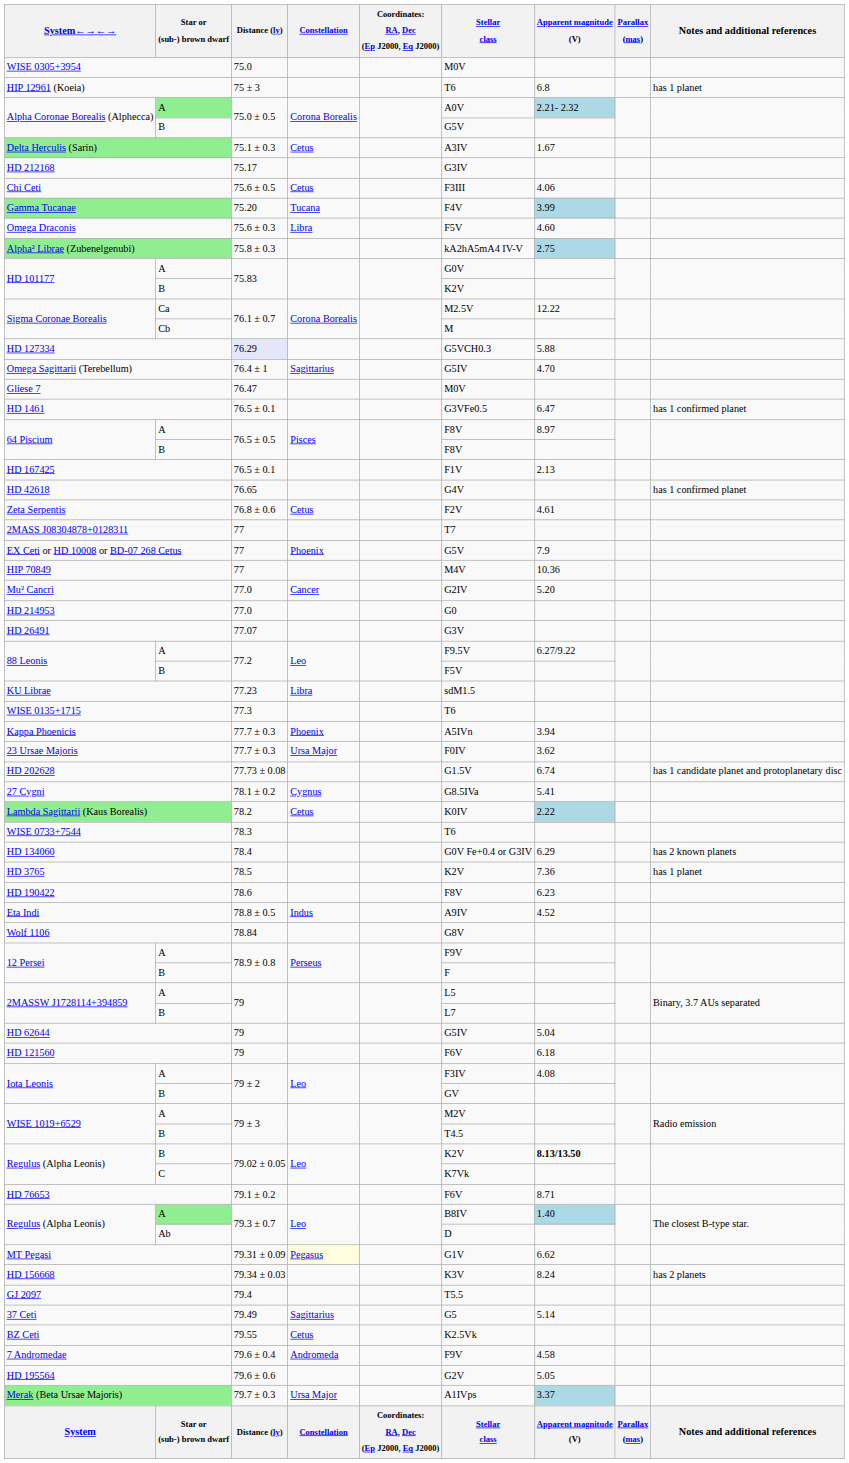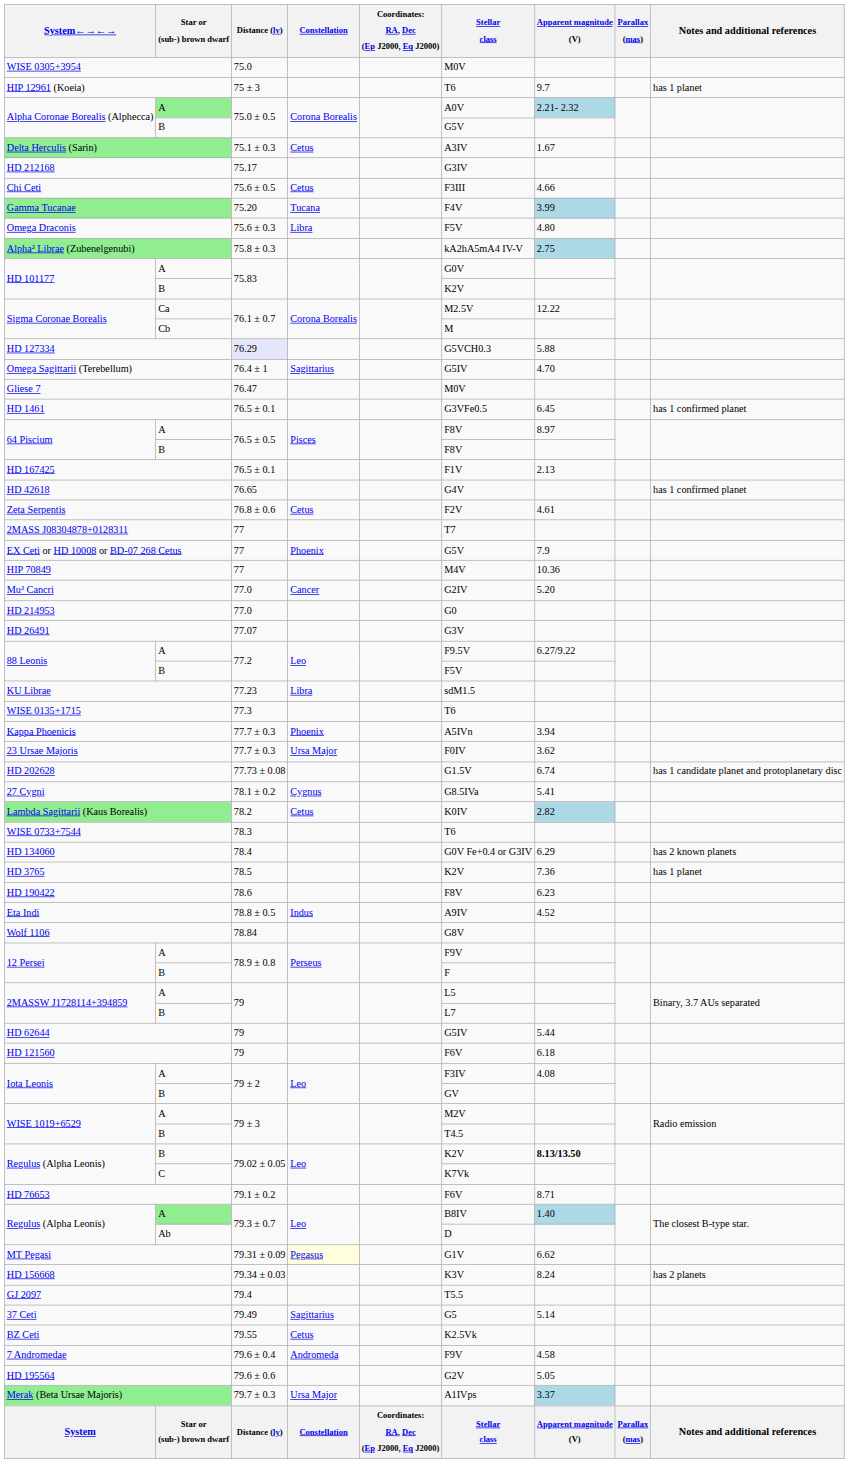HIP 12961 (Koeia) | Apparent magnitude (V): 6.8 -> 9.7
Chi Ceti | Apparent magnitude (V): 4.06 -> 4.66
Omega Draconis | Apparent magnitude (V): 4.60 -> 4.80
HD 1461 | Apparent magnitude (V): 6.47 -> 6.45
Lambda Sagittarii (Kaus Borealis) | Apparent magnitude (V): 2.22 -> 2.82
HD 62644 | Apparent magnitude (V): 5.04 -> 5.44
